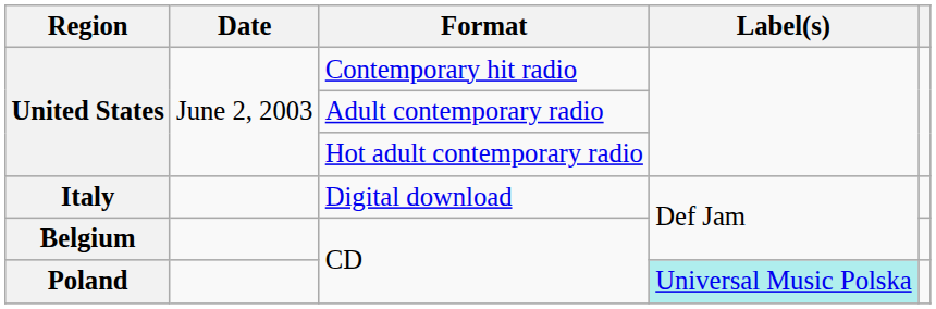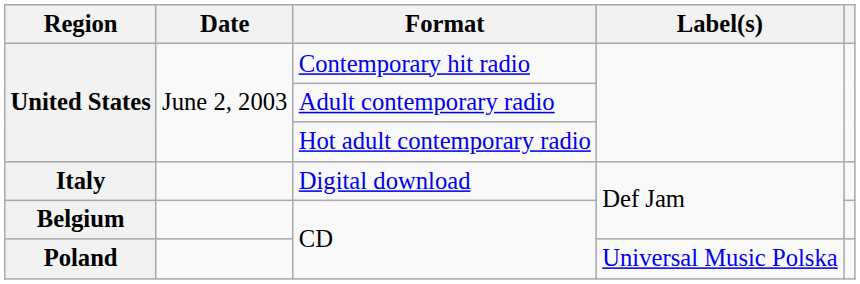Poland / CD | Label(s): paleturquoise background -> no background
